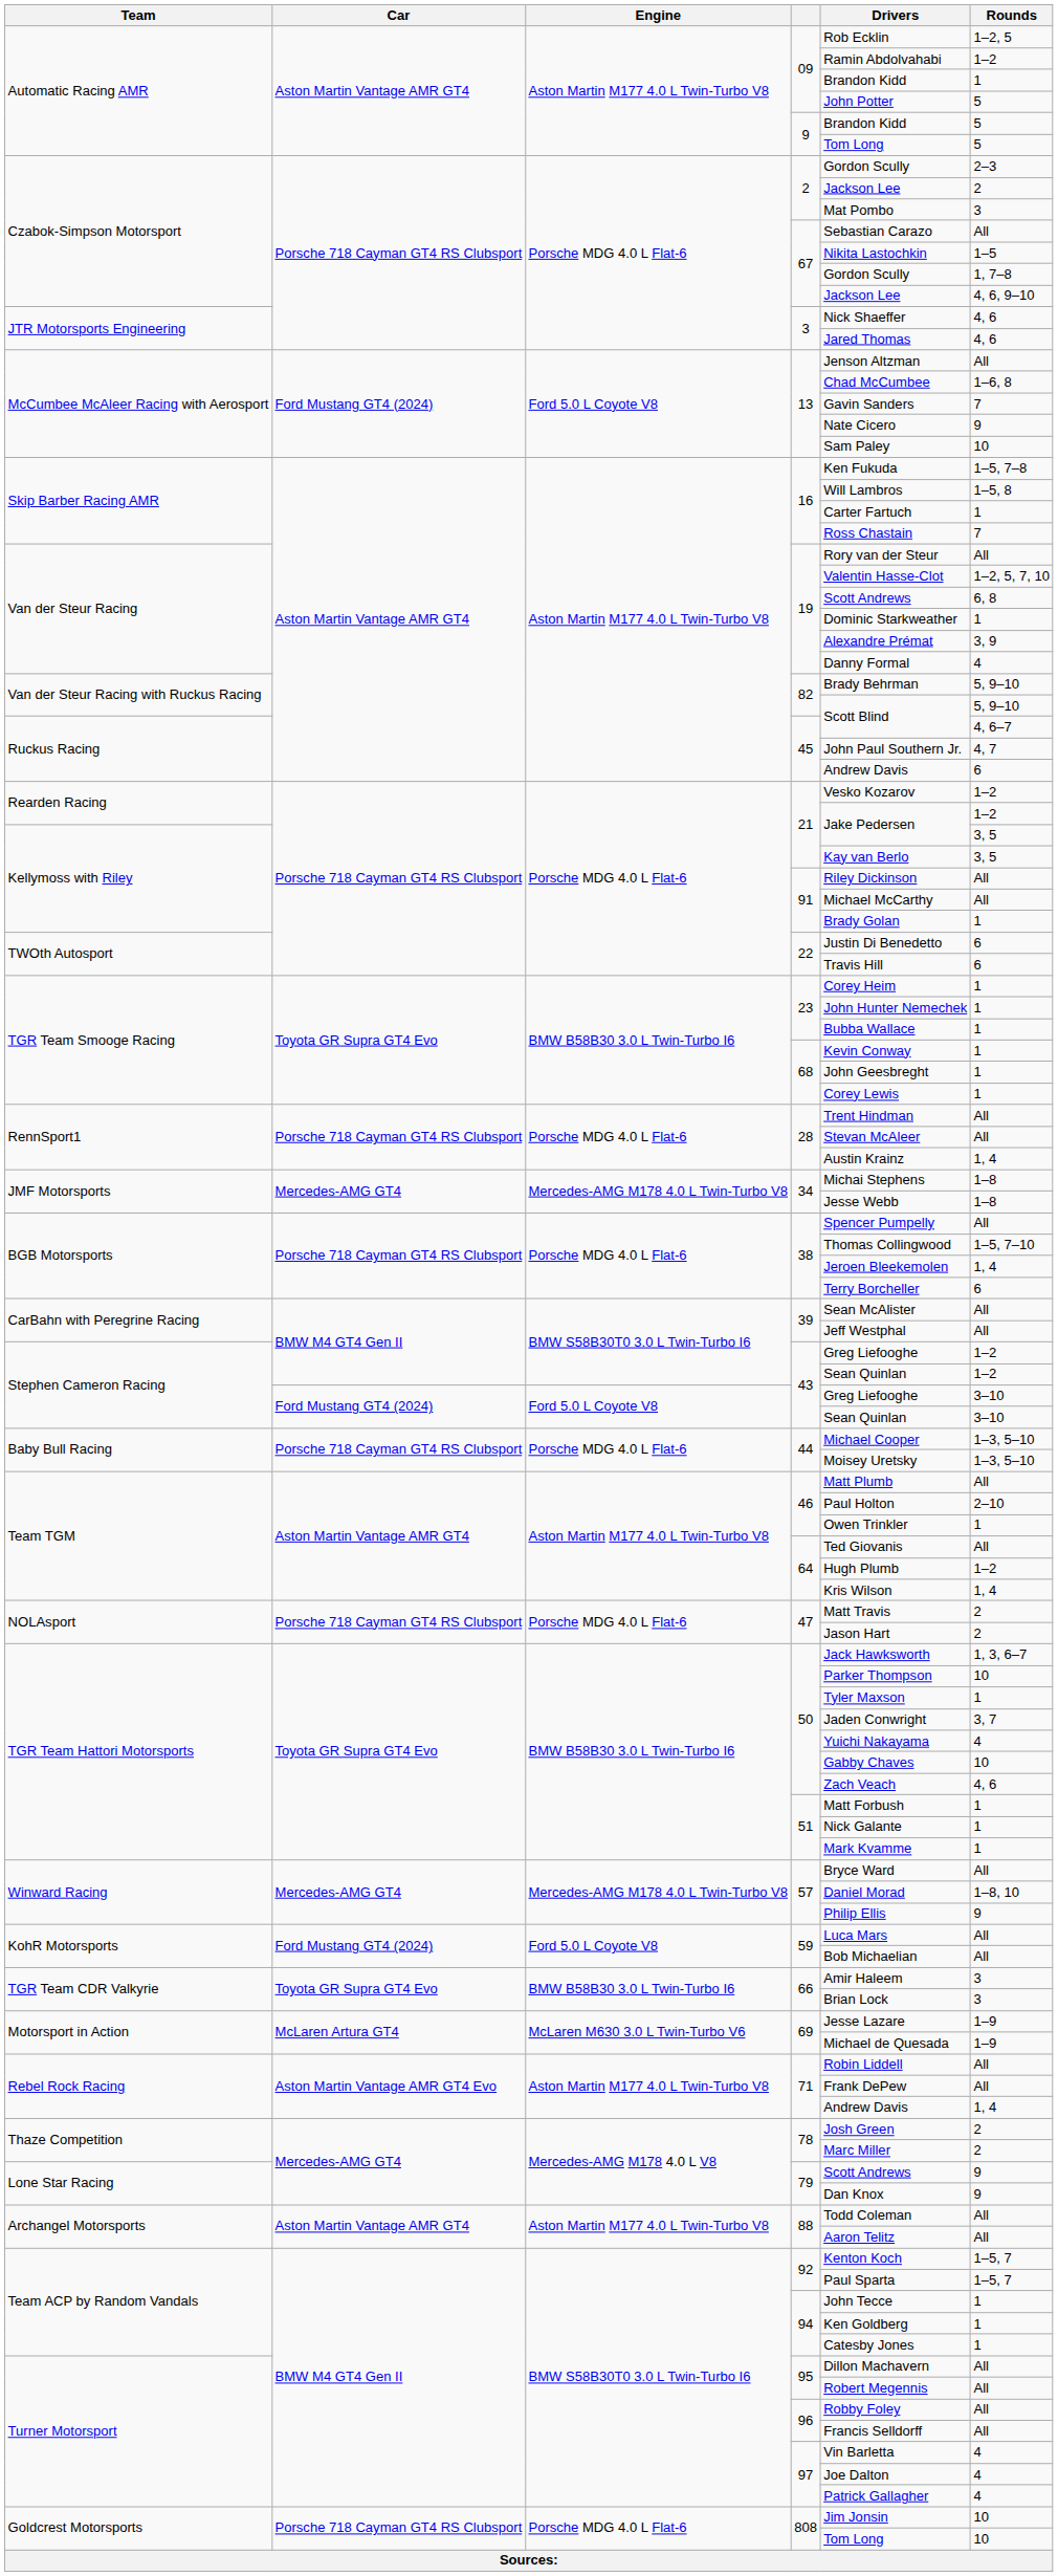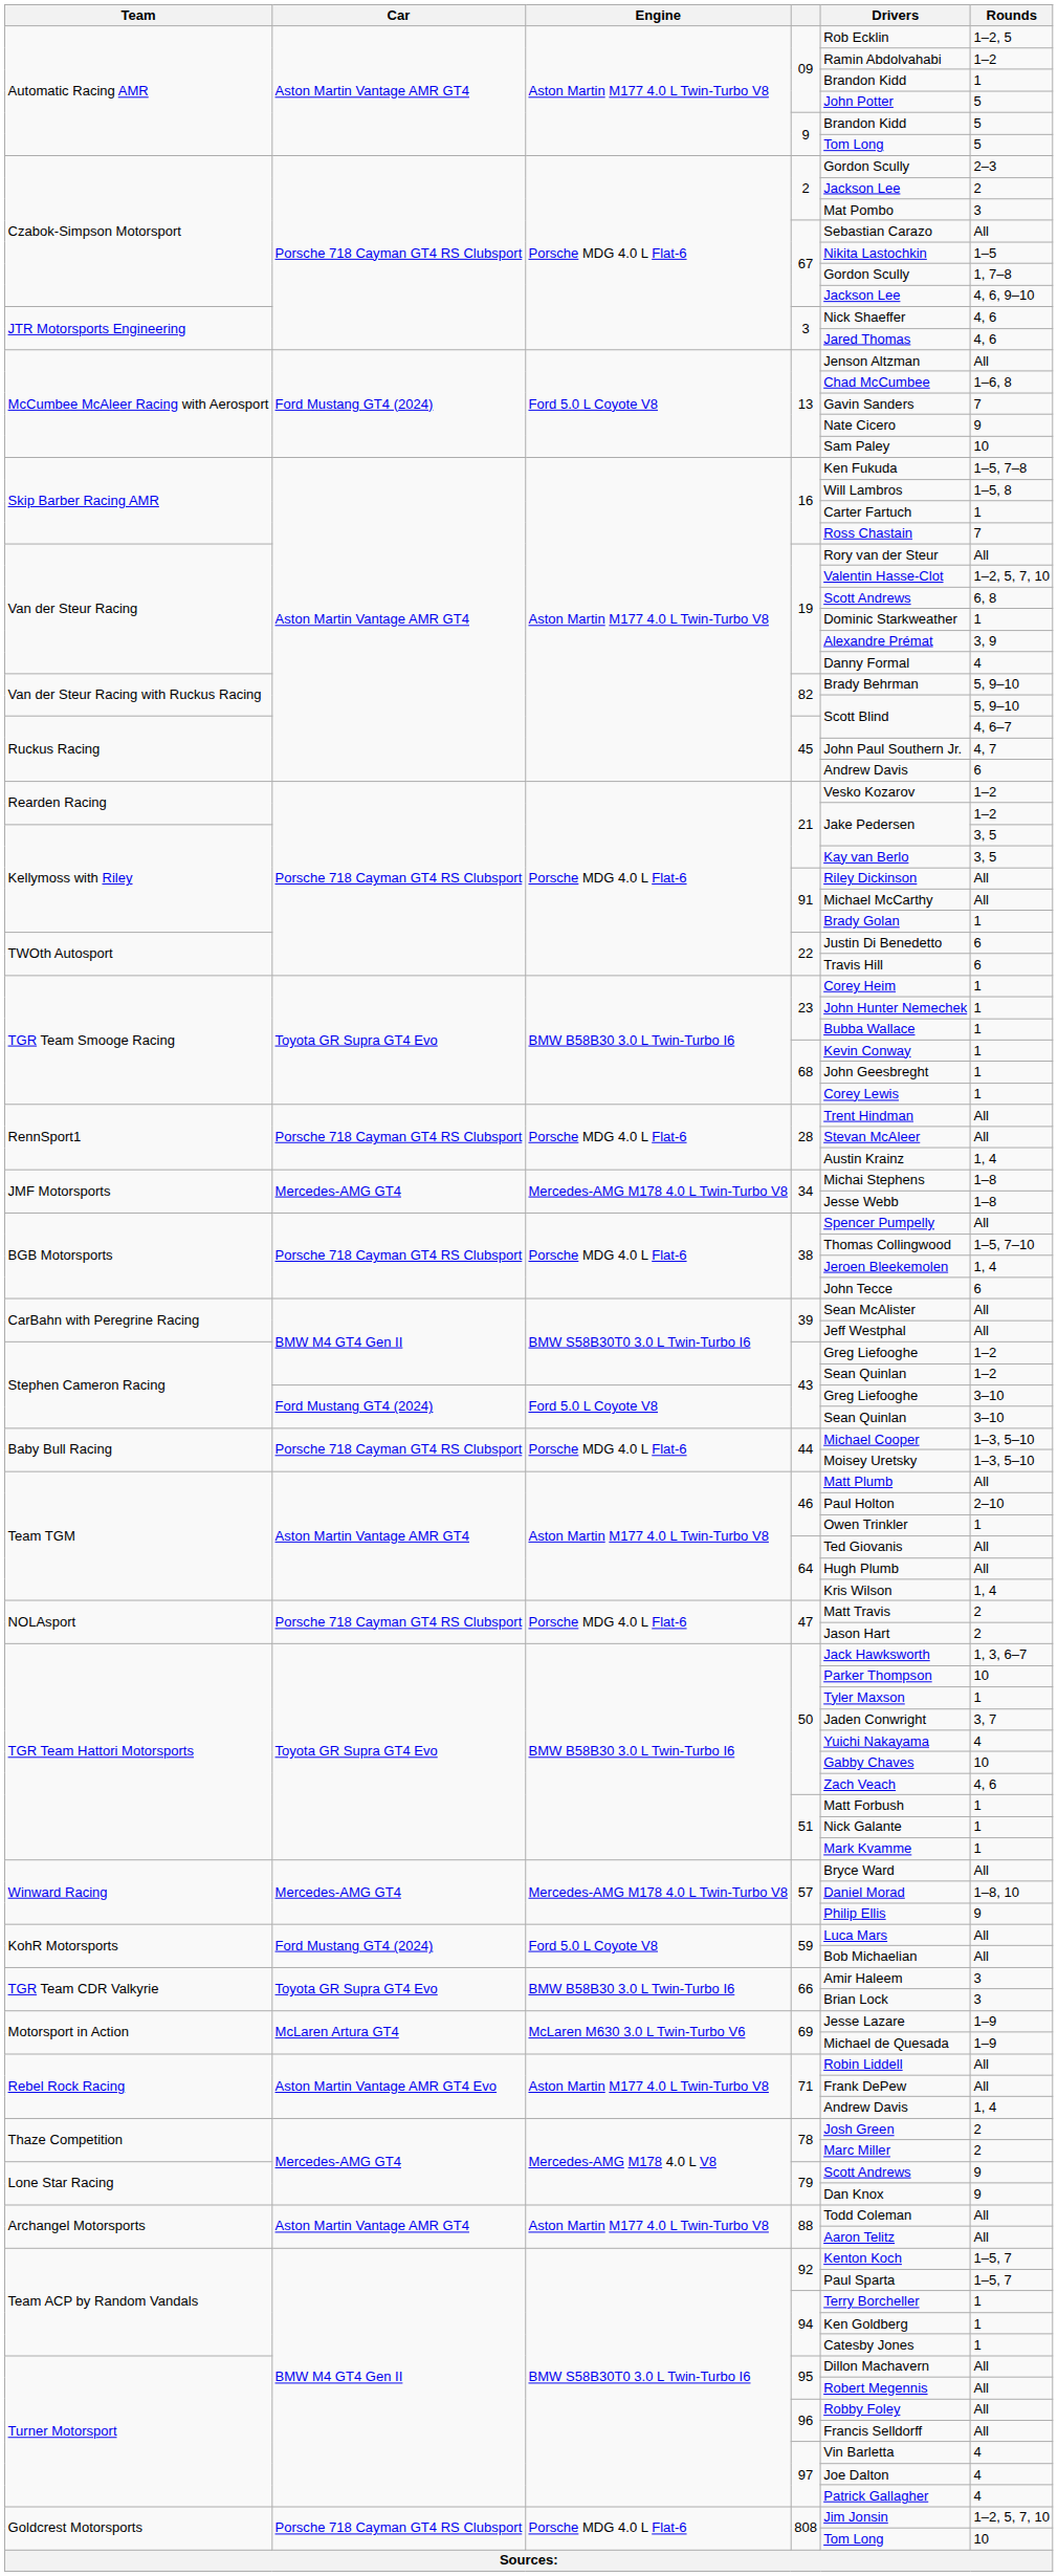row 60 | Drivers: Terry Borcheller -> John Tecce
row 73 | Rounds: 1–2 -> All
row 107 | Drivers: John Tecce -> Terry Borcheller
row 117 | Rounds: 10 -> 1–2, 5, 7, 10
